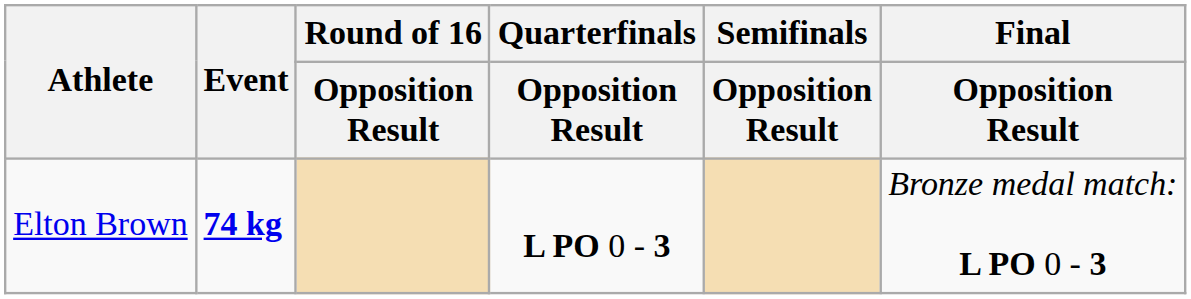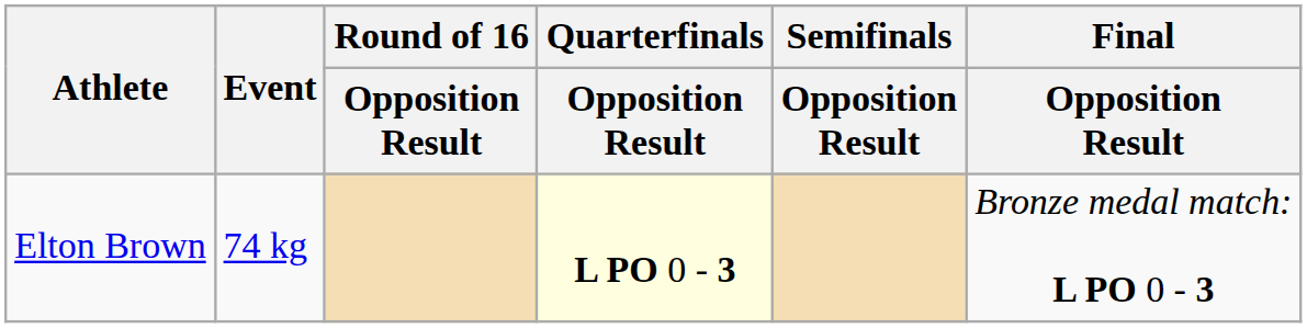Elton Brown | Event: bold -> normal
Elton Brown | Quarterfinals / Opposition Result: no background -> lightyellow background
